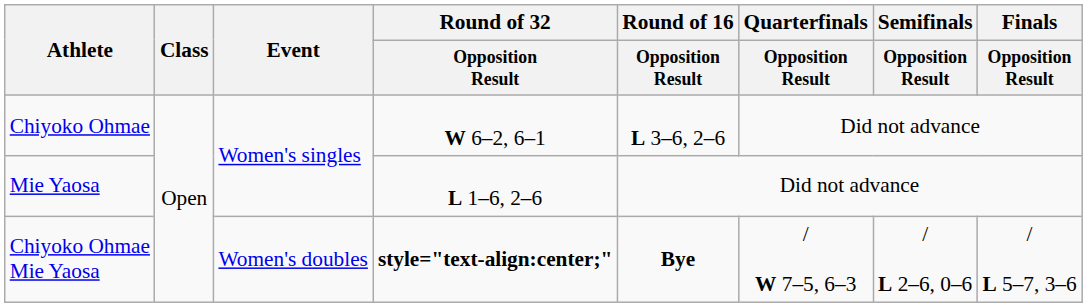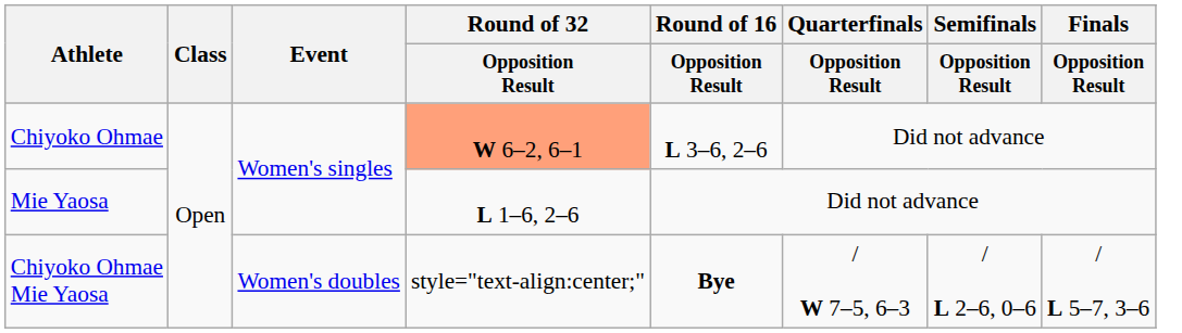Chiyoko Ohmae | Round of 32 / Opposition Result: no background -> lightsalmon background
Chiyoko Ohmae Mie Yaosa | Round of 32 / Opposition Result: bold -> normal
